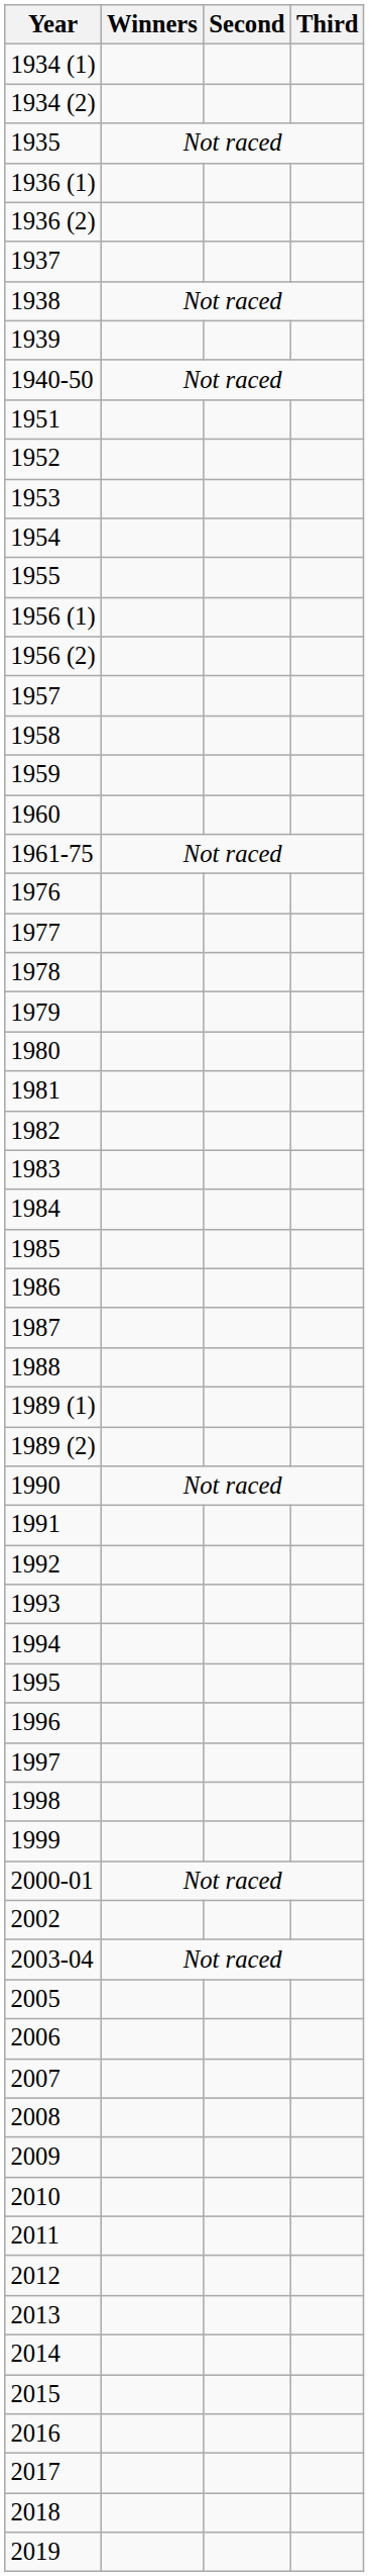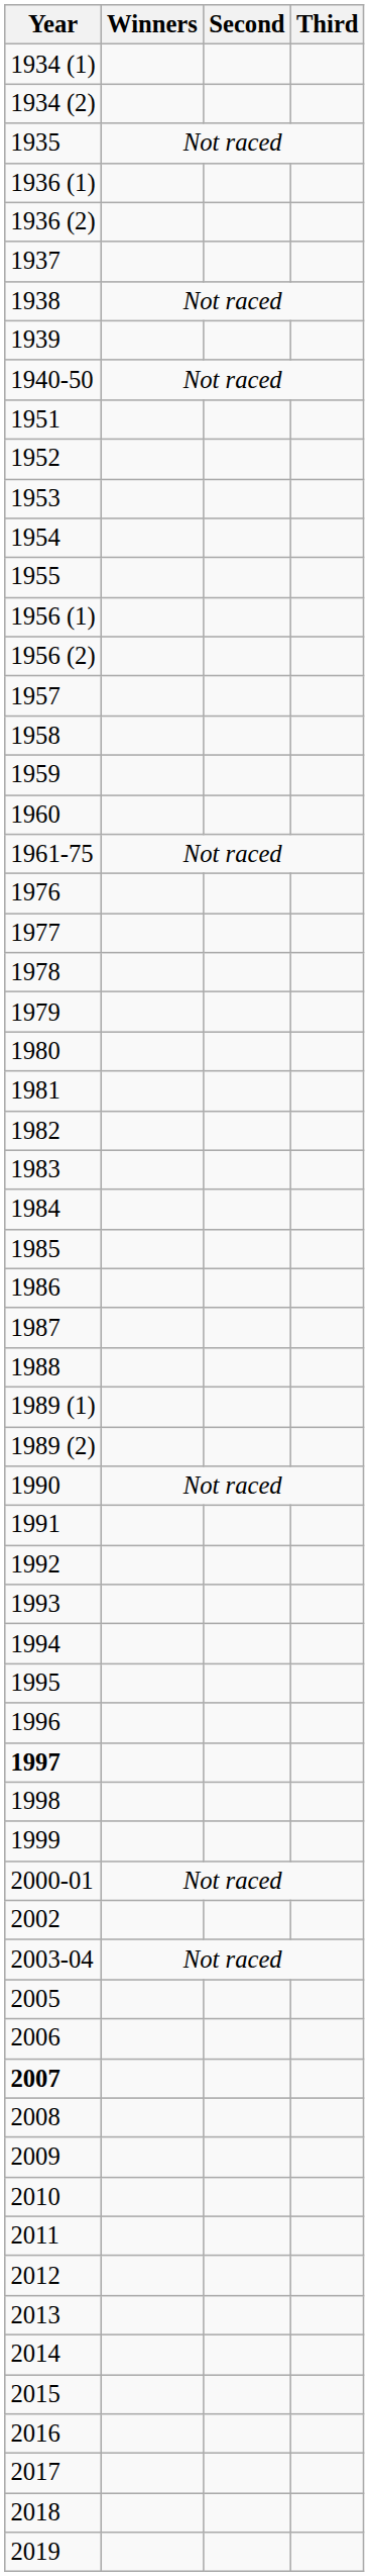1997 | Year: normal -> bold
2007 | Year: normal -> bold
